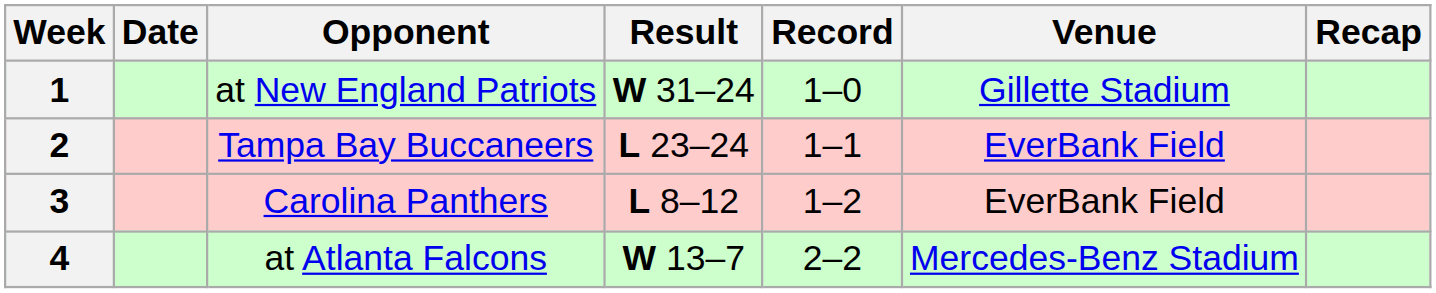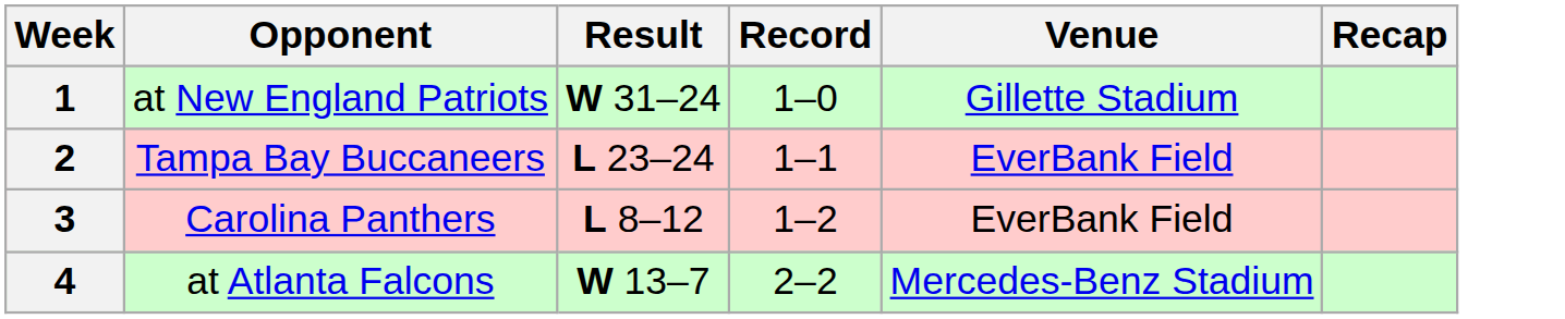- column: Date
